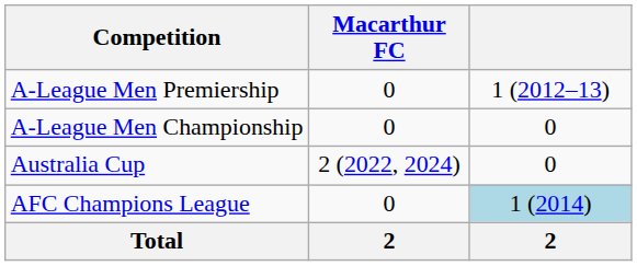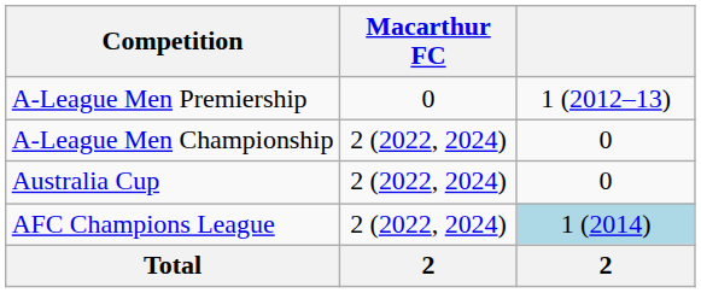A-League Men Championship | Macarthur FC: 0 -> 2 (2022, 2024)
AFC Champions League | Macarthur FC: 0 -> 2 (2022, 2024)
